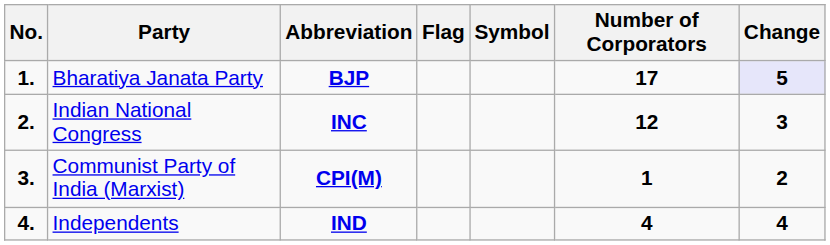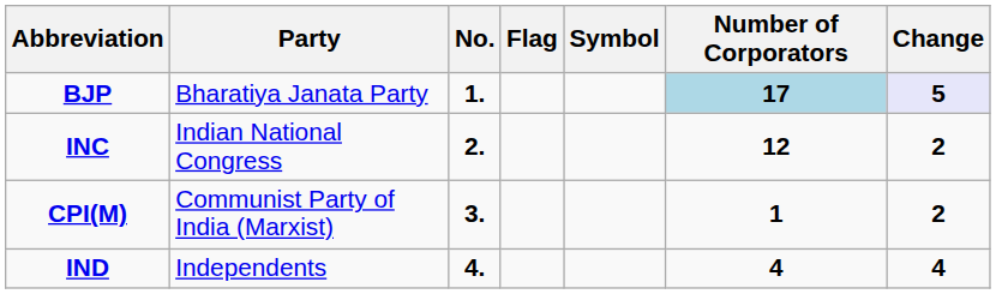columns swapped: No. <-> Abbreviation
Bharatiya Janata Party | Number of Corporators: no background -> lightblue background
Indian National Congress | Change: 3 -> 2
